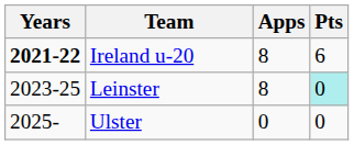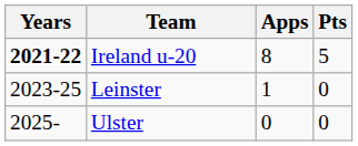Ireland u-20 | Pts: 6 -> 5
Leinster | Apps: 8 -> 1
Leinster | Pts: paleturquoise background -> no background
